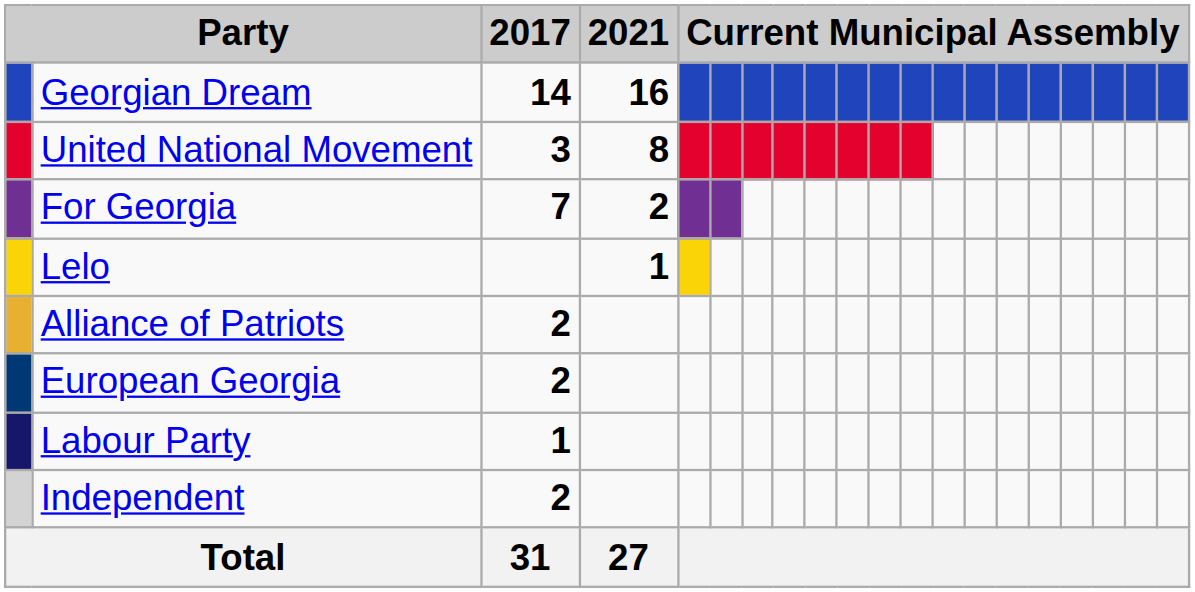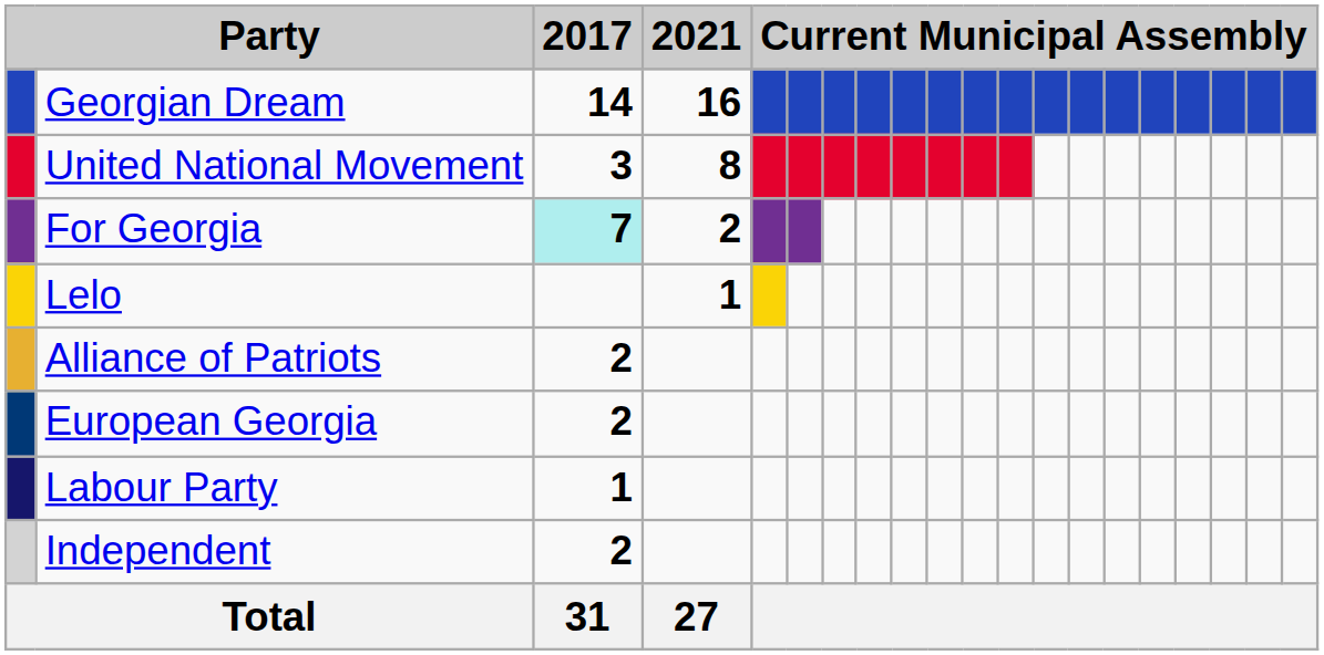For Georgia | 2017: no background -> paleturquoise background
